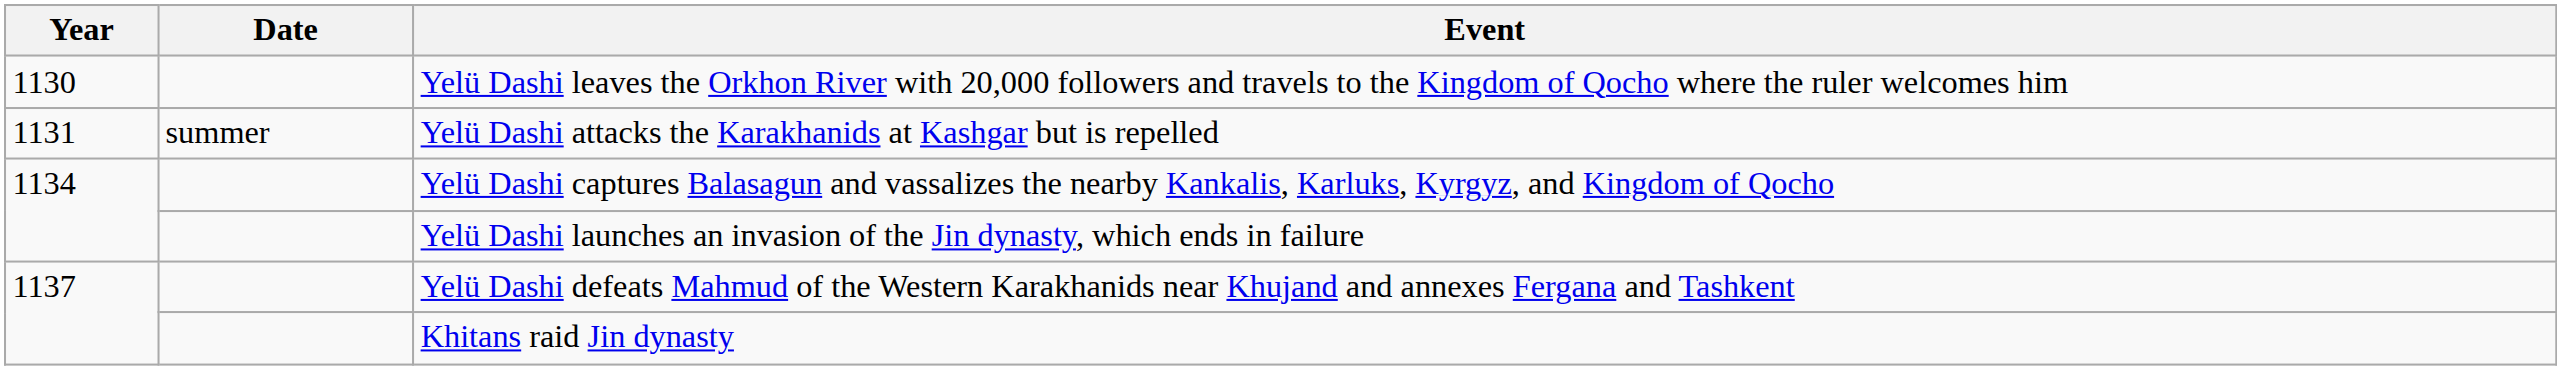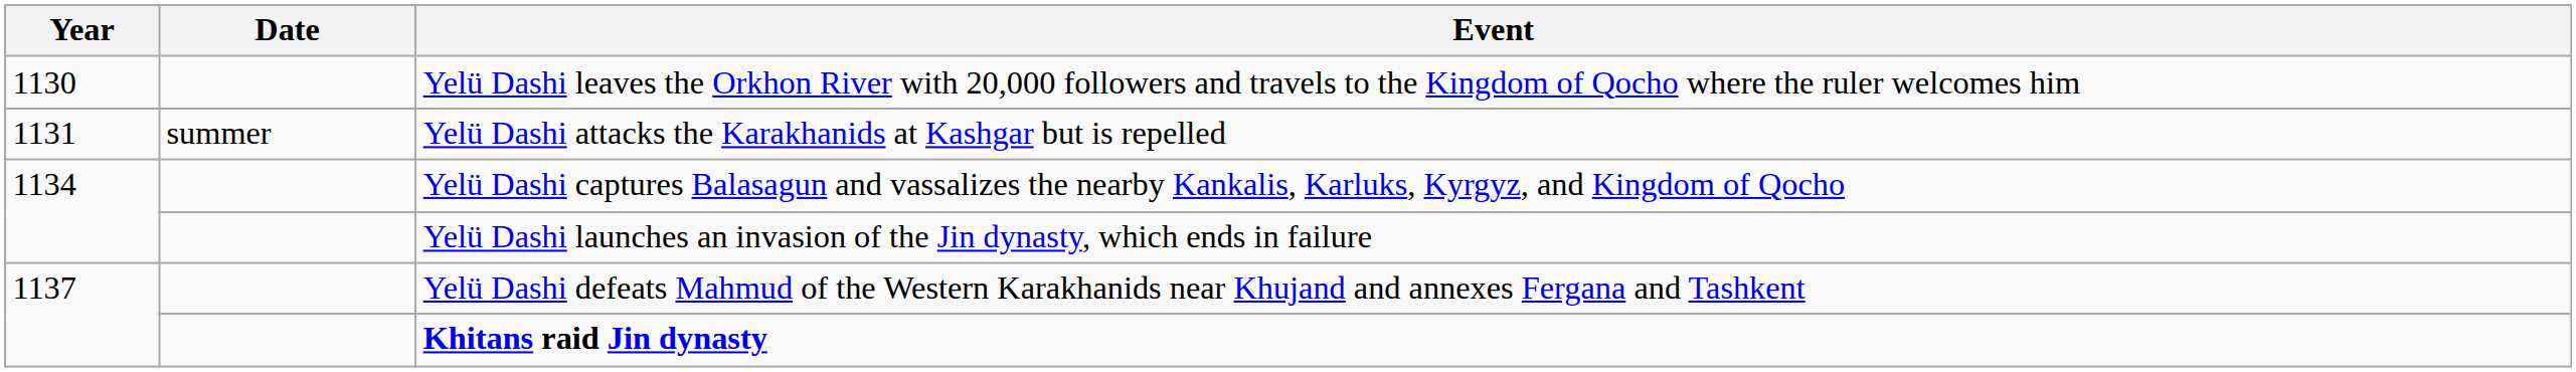Khitans raid Jin dynasty | Event: normal -> bold
